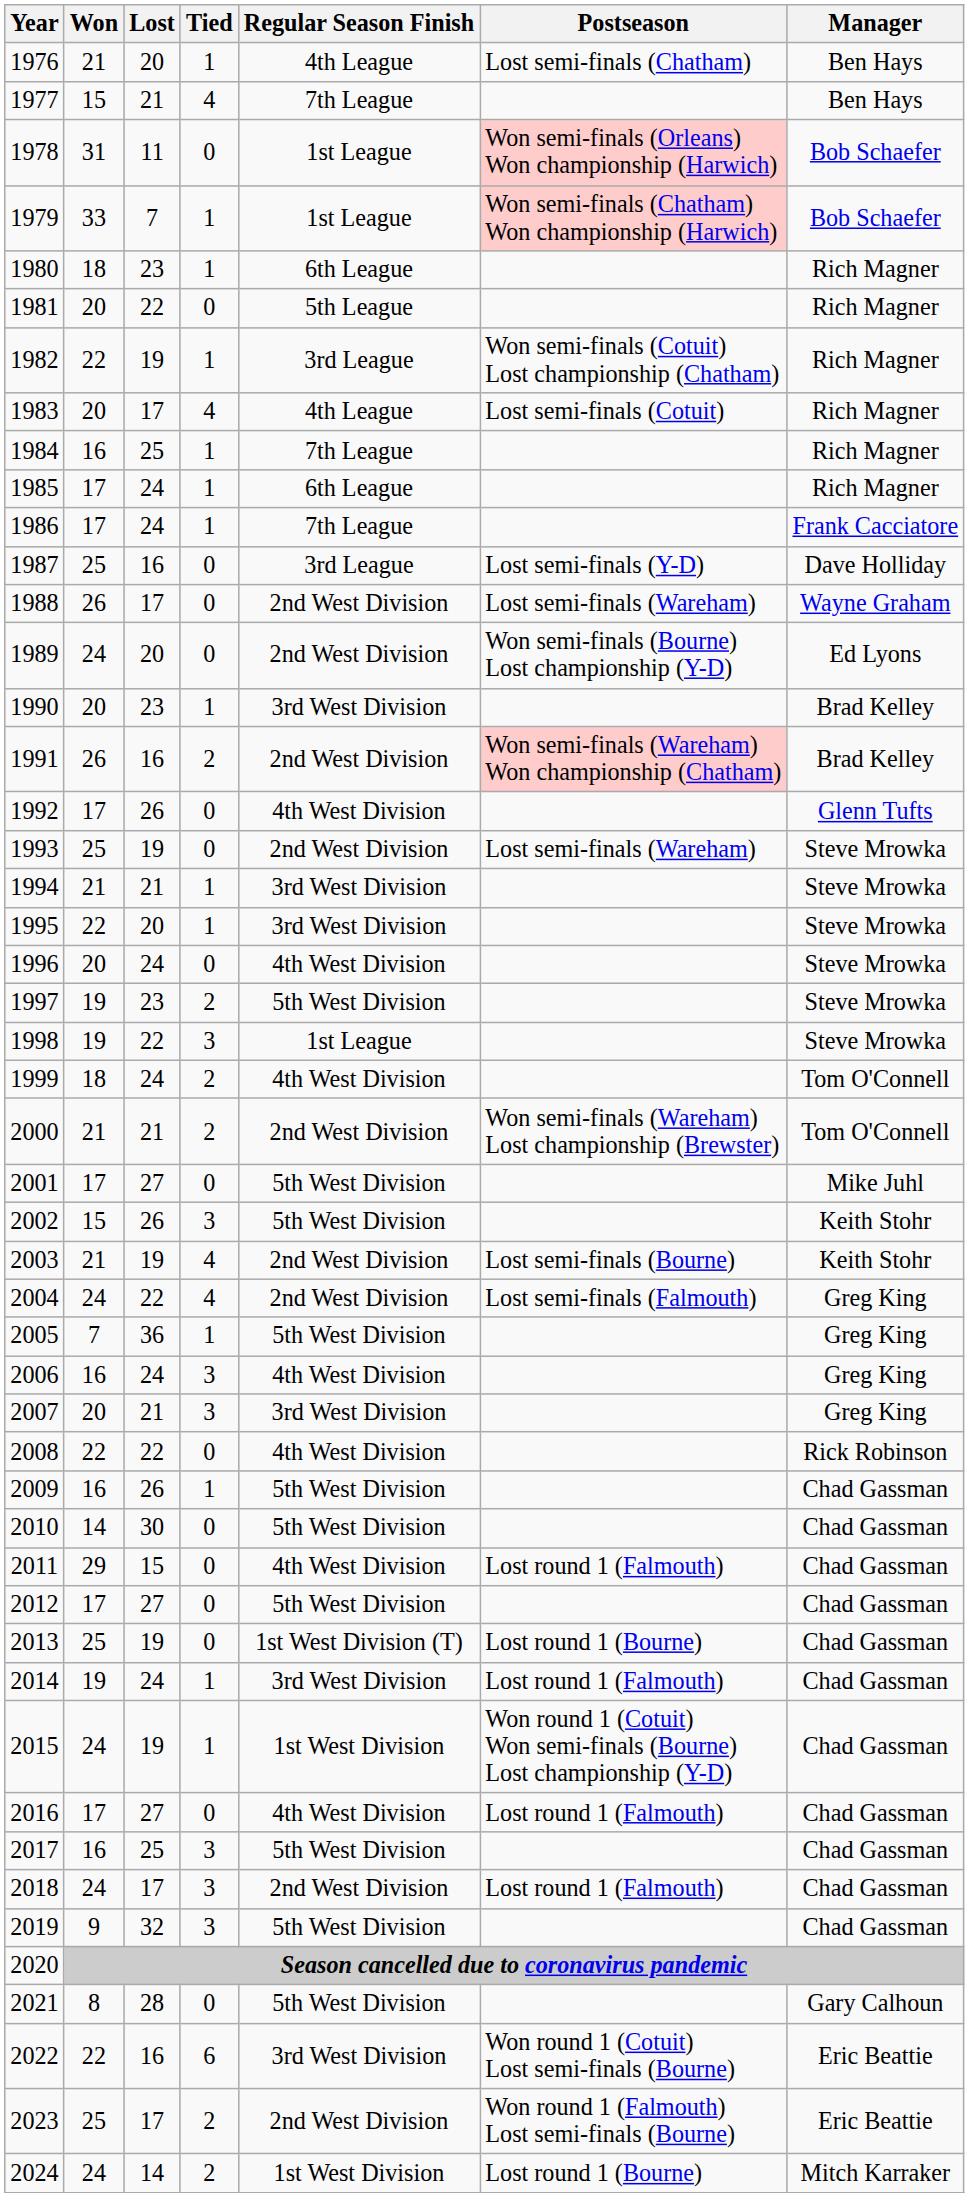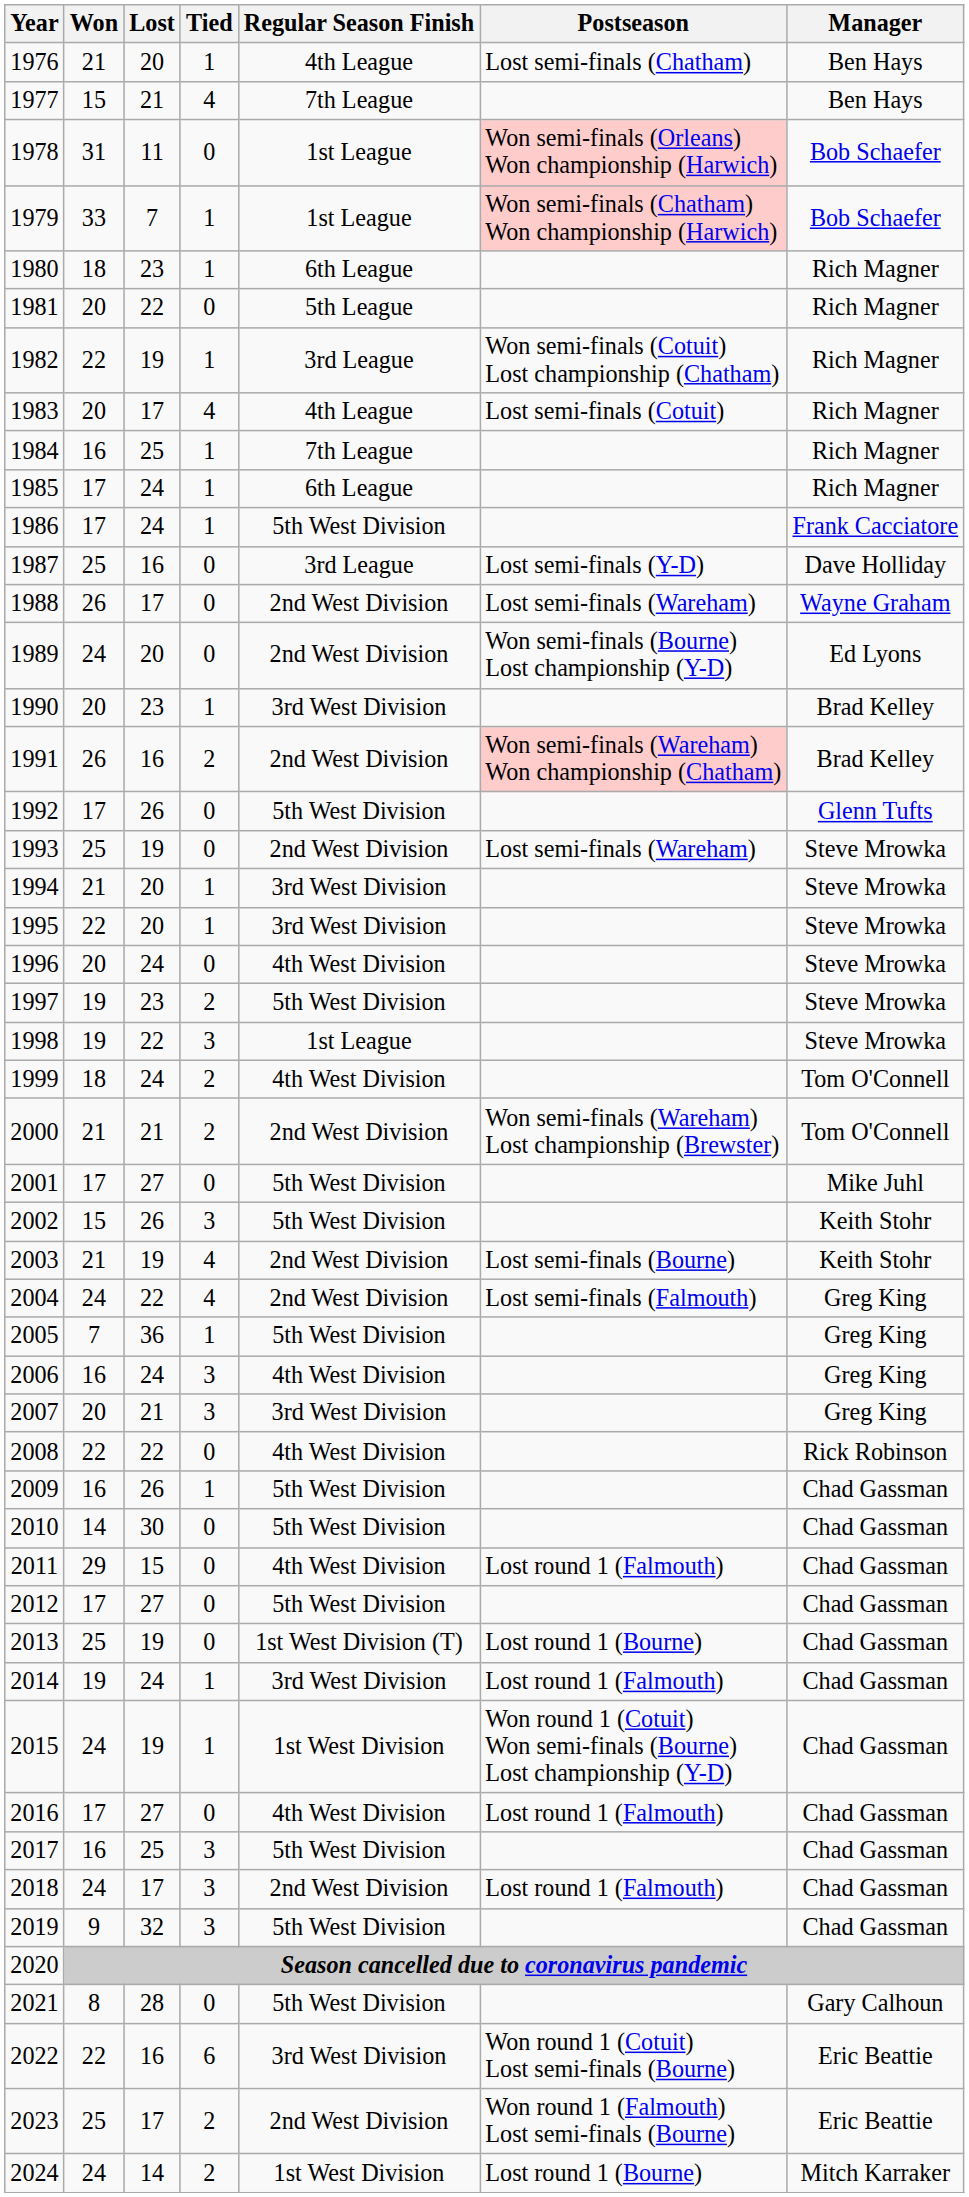1986 | Regular Season Finish: 7th League -> 5th West Division
1992 | Regular Season Finish: 4th West Division -> 5th West Division
1994 | Lost: 21 -> 20
